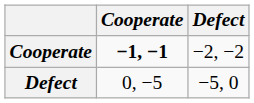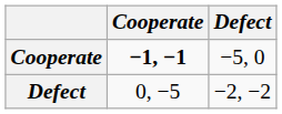row 2 | Defect: −2, −2 -> −5, 0
row 3 | Defect: −5, 0 -> −2, −2
